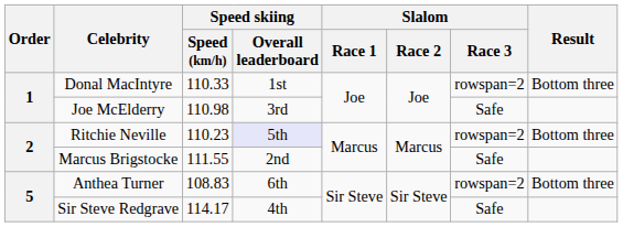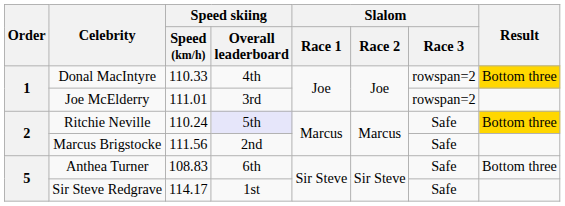Donal MacIntyre | Speed skiing / Overall leaderboard: 1st -> 4th
Donal MacIntyre | Result: no background -> gold background
Joe McElderry | Speed skiing / Speed (km/h): 110.98 -> 111.01
Joe McElderry | Slalom / Race 3: Safe -> rowspan=2
Ritchie Neville | Speed skiing / Speed (km/h): 110.23 -> 110.24
Ritchie Neville | Slalom / Race 3: rowspan=2 -> Safe
Ritchie Neville | Result: no background -> gold background
Marcus Brigstocke | Speed skiing / Speed (km/h): 111.55 -> 111.56
Anthea Turner | Slalom / Race 3: rowspan=2 -> Safe
Sir Steve Redgrave | Speed skiing / Overall leaderboard: 4th -> 1st
